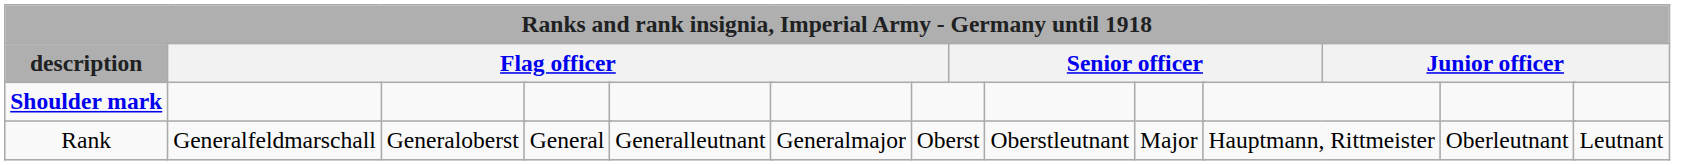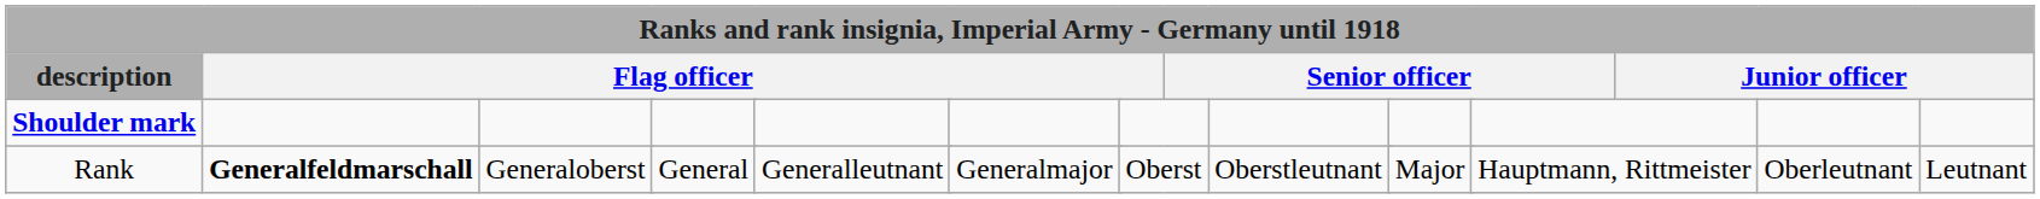Rank | column 2: normal -> bold
